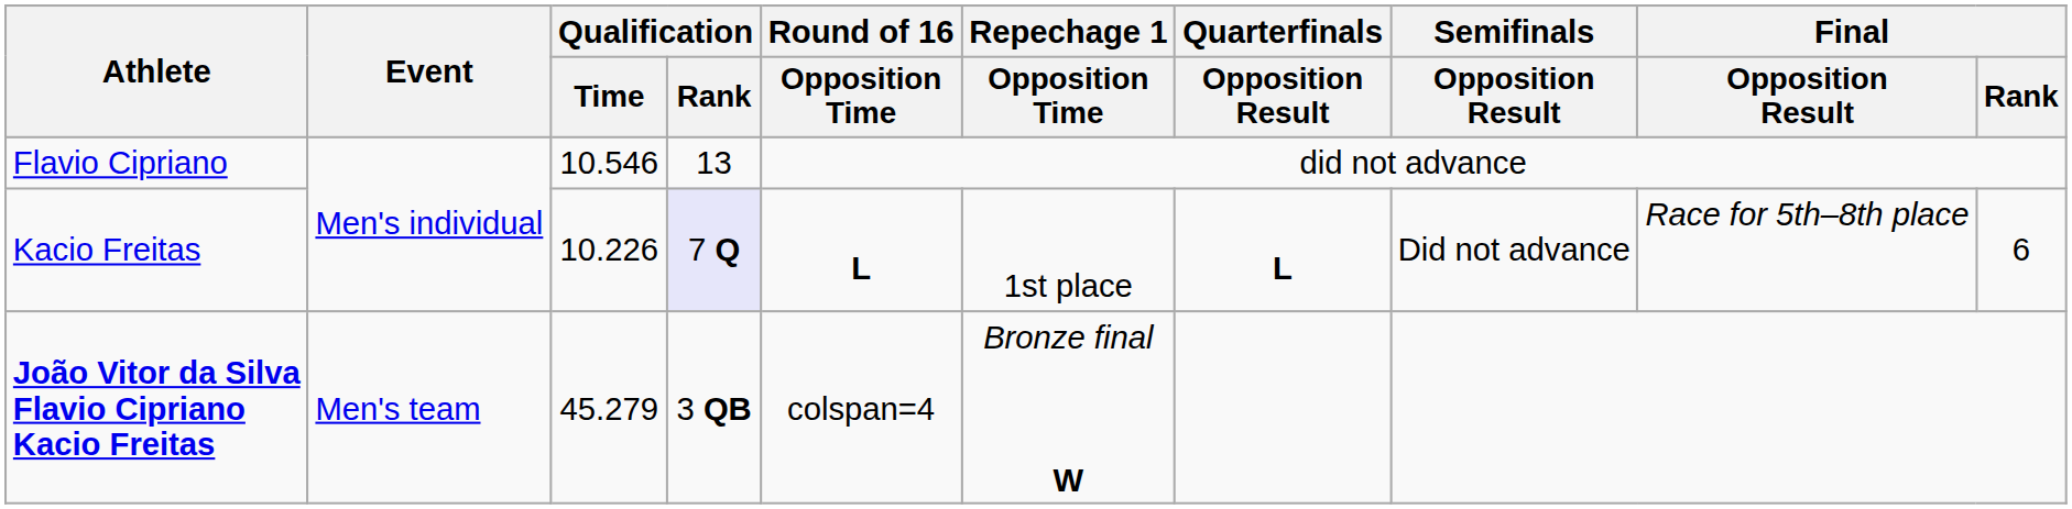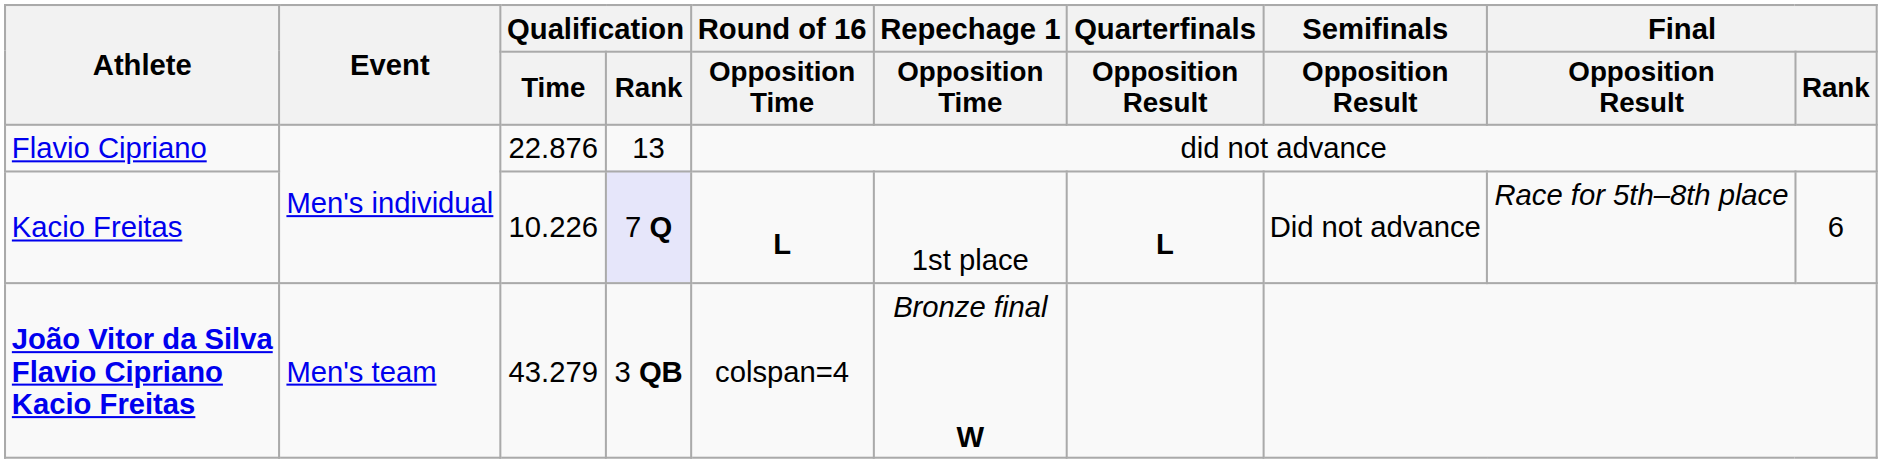Flavio Cipriano | Qualification / Time: 10.546 -> 22.876
João Vitor da Silva Flavio Cipriano Kacio Freitas | Qualification / Time: 45.279 -> 43.279
